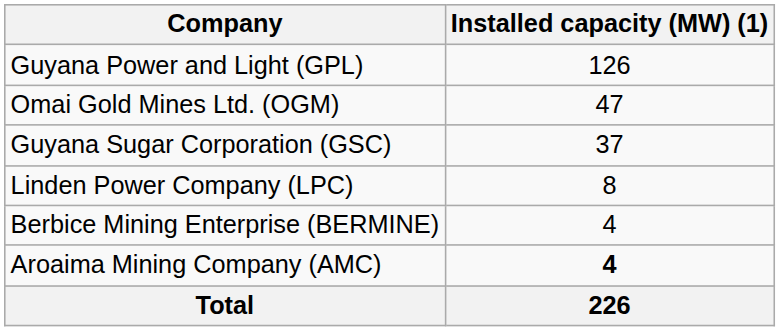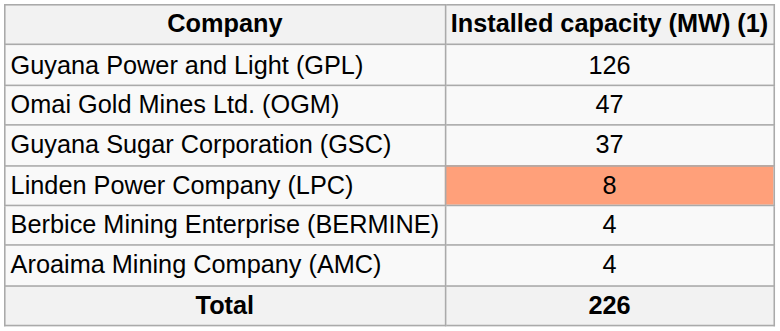Linden Power Company (LPC) | Installed capacity (MW) (1): no background -> lightsalmon background
Aroaima Mining Company (AMC) | Installed capacity (MW) (1): bold -> normal
